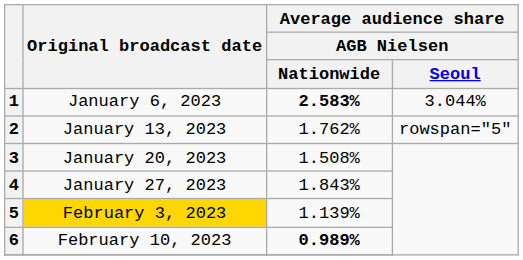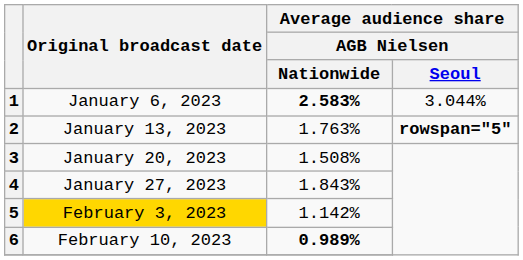2 | Average audience share / AGB Nielsen / Nationwide: 1.762% -> 1.763%
2 | Average audience share / AGB Nielsen / Seoul: normal -> bold
5 | Average audience share / AGB Nielsen / Nationwide: 1.139% -> 1.142%
